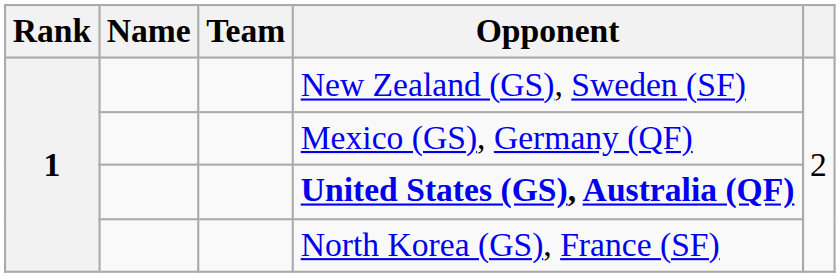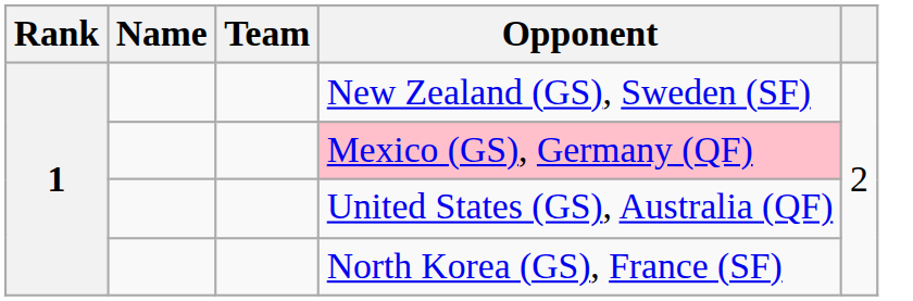Mexico (GS), Germany (QF) | Opponent: no background -> pink background
United States (GS), Australia (QF) | Opponent: bold -> normal
